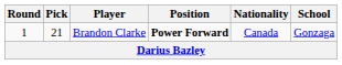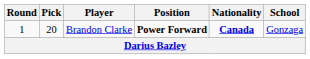Brandon Clarke | Pick: 21 -> 20
Brandon Clarke | Nationality: normal -> bold
